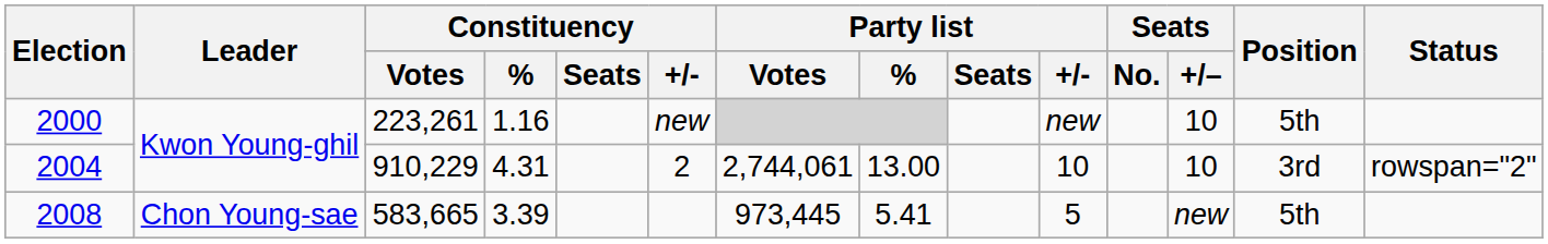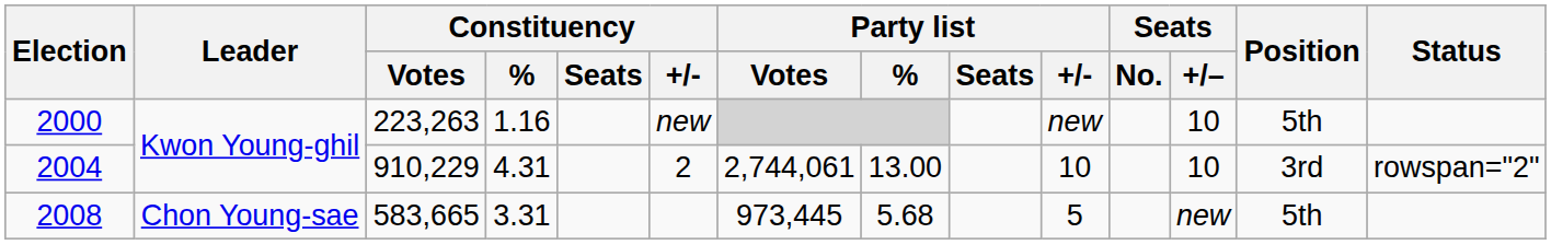2000 | Constituency / Votes: 223,261 -> 223,263
2008 | Constituency / %: 3.39 -> 3.31
2008 | Party list / %: 5.41 -> 5.68
